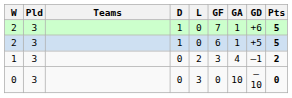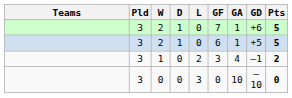columns swapped: Teams <-> W
